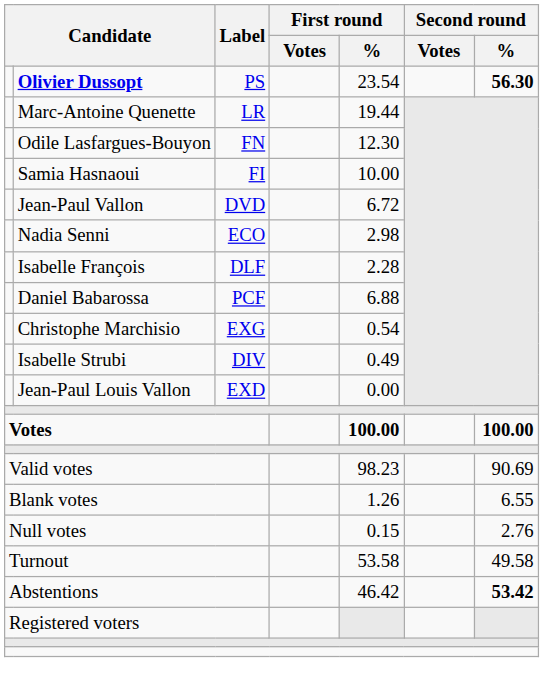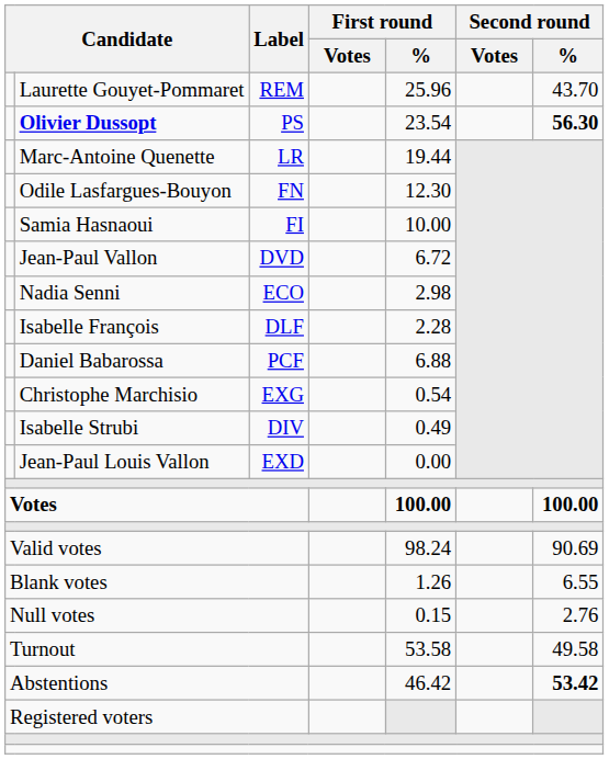+ row: Laurette Gouyet-Pommaret | REM | 25.96 | 43.70
Valid votes | First round / %: 98.23 -> 98.24
